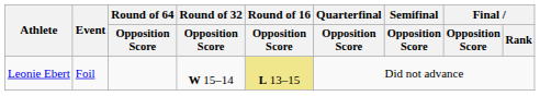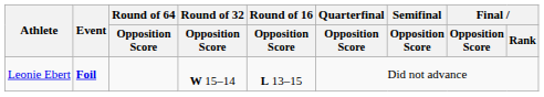Leonie Ebert | Event: normal -> bold
Leonie Ebert | Round of 16 / Opposition Score: khaki background -> no background
